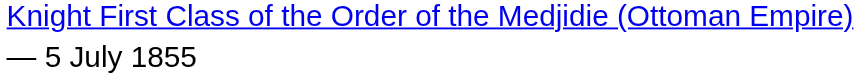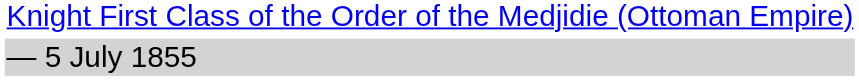— 5 July 1855 | column 1: no background -> lightgrey background
